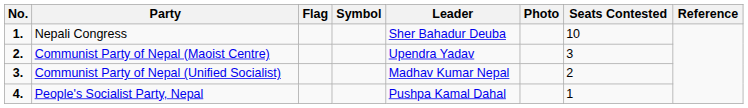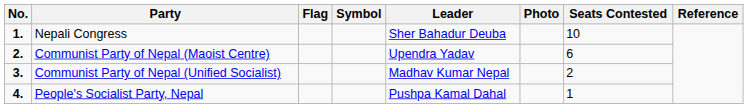Communist Party of Nepal (Maoist Centre) | Seats Contested: 3 -> 6
